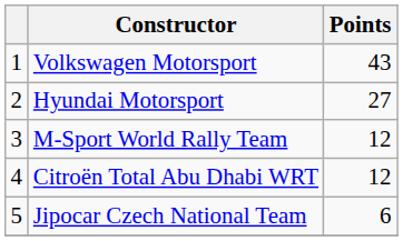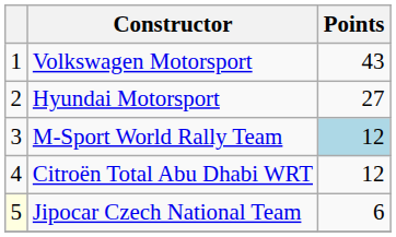M-Sport World Rally Team | Points: no background -> lightblue background
Jipocar Czech National Team | column 1: no background -> lightyellow background
